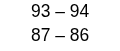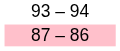87 – 86 | column 1: no background -> pink background
